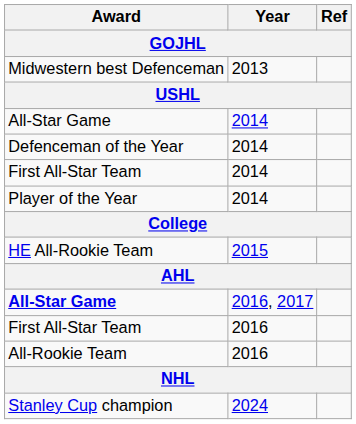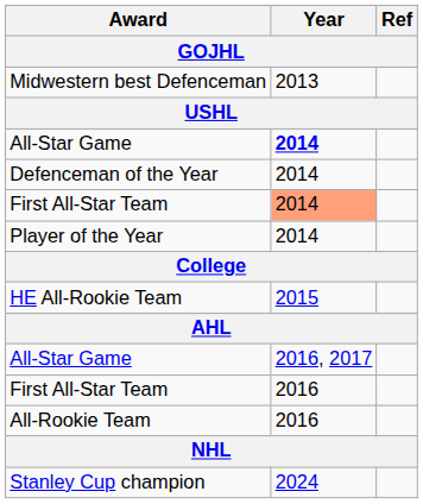All-Star Game / 2014 | Year: normal -> bold
First All-Star Team / 2014 | Year: no background -> lightsalmon background
All-Star Game / 2016, 2017 | Award: bold -> normal
